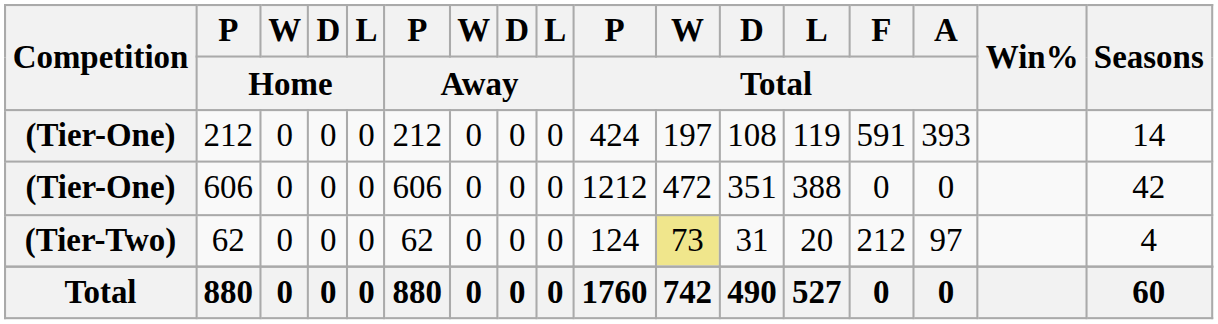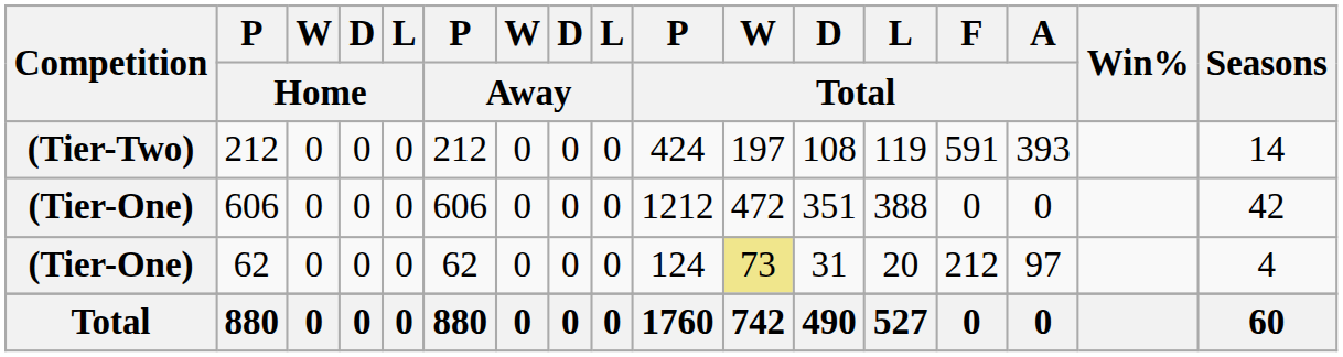row 3 | Competition: (Tier-One) -> (Tier-Two)
row 5 | Competition: (Tier-Two) -> (Tier-One)
